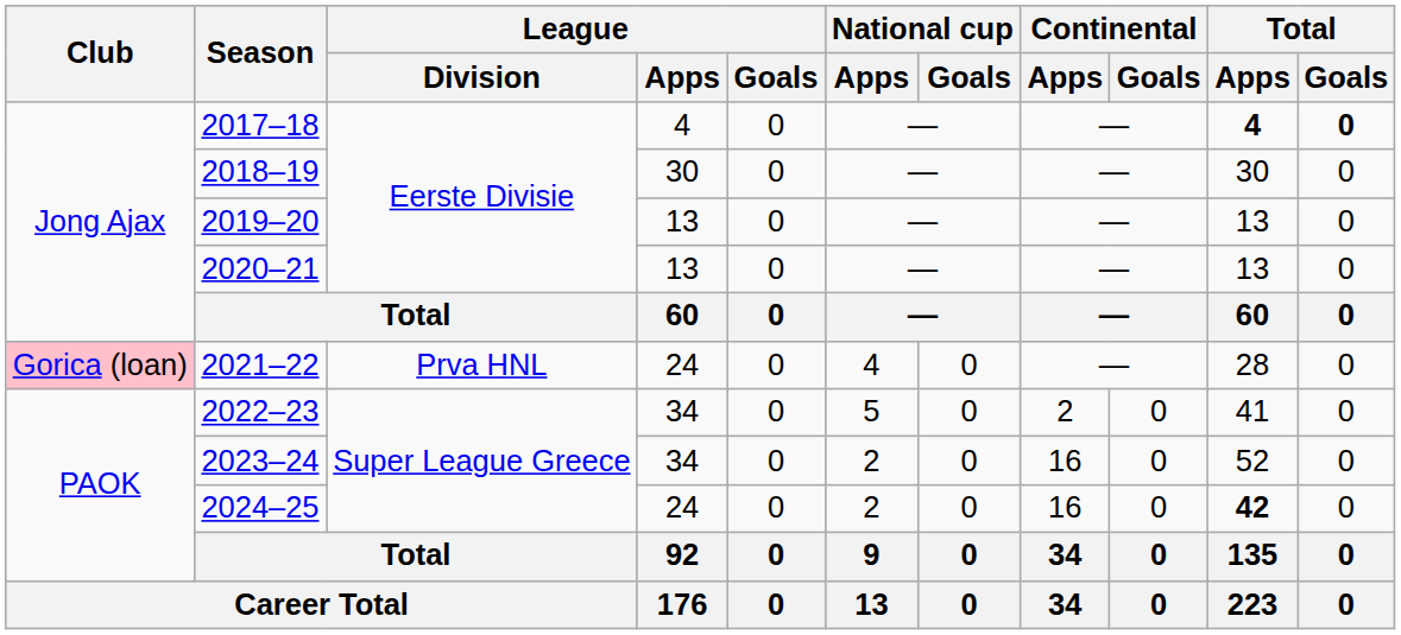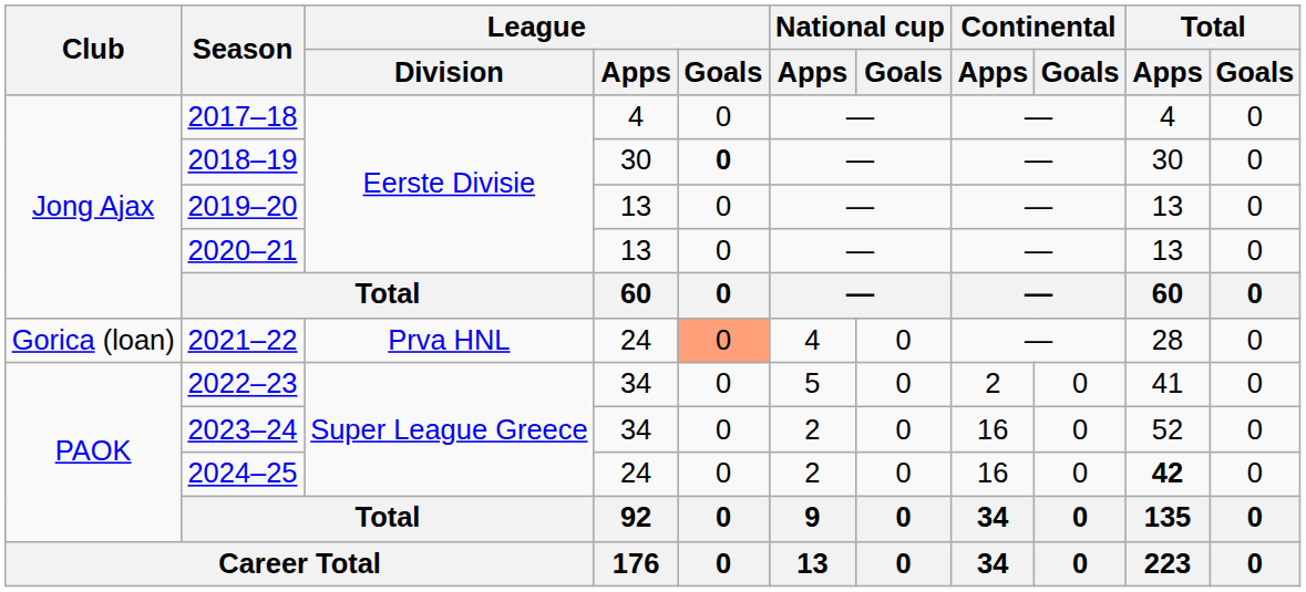2017–18 | Total / Apps: bold -> normal
2017–18 | Total / Goals: bold -> normal
2018–19 | League / Goals: normal -> bold
2021–22 | Club: pink background -> no background
2021–22 | League / Goals: no background -> lightsalmon background
